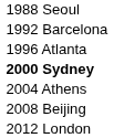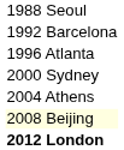2000 Sydney | column 1: bold -> normal
2008 Beijing | column 1: no background -> lightyellow background
2012 London | column 1: normal -> bold
